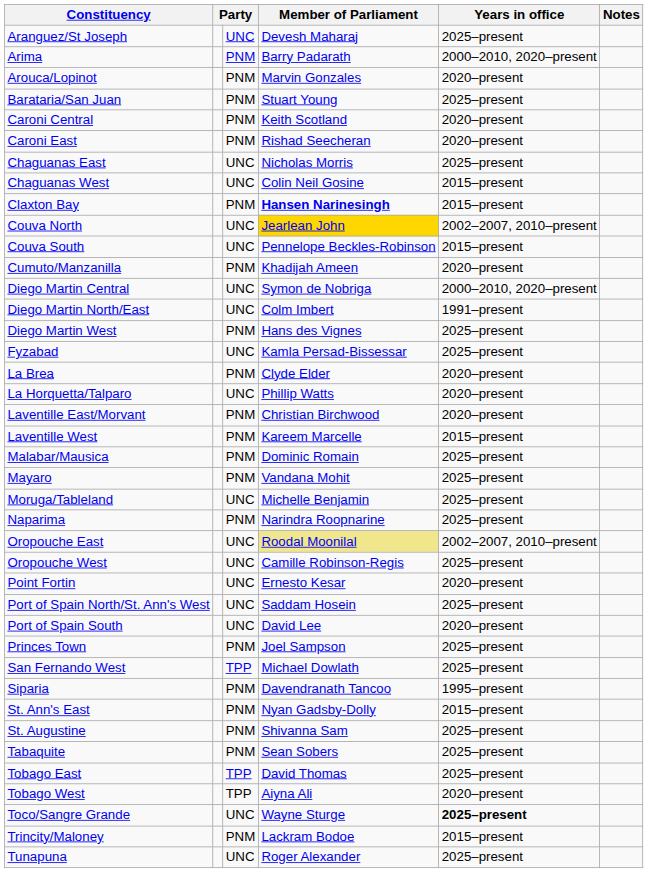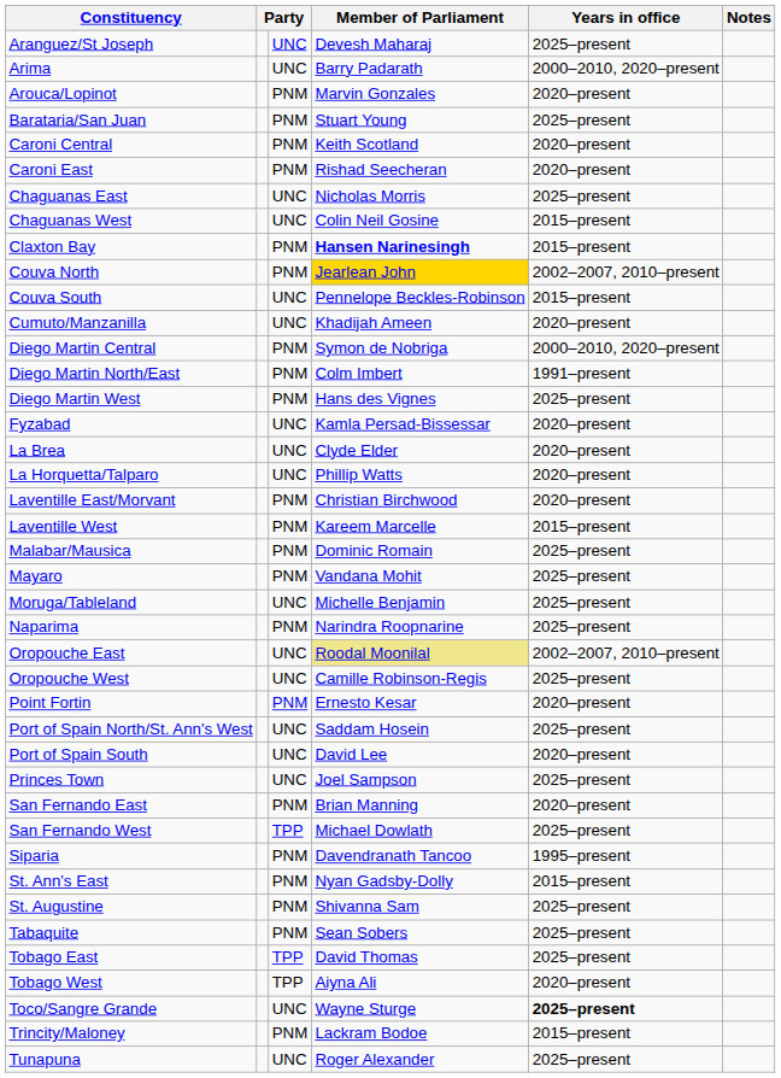Arima | column 3: PNM -> UNC
Couva North | column 3: UNC -> PNM
Cumuto/Manzanilla | column 3: PNM -> UNC
Diego Martin Central | column 3: UNC -> PNM
Diego Martin North/East | column 3: UNC -> PNM
Fyzabad | Years in office: 2025–present -> 2020–present
La Brea | column 3: PNM -> UNC
Point Fortin | column 3: UNC -> PNM
Princes Town | column 3: PNM -> UNC
+ row: San Fernando East | PNM | Brian Manning | 2020–present
